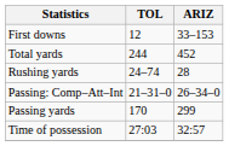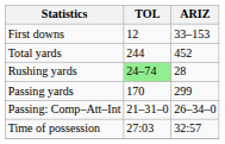Rushing yards | TOL: no background -> lightgreen background
rows swapped: Passing yards <-> Passing: Comp–Att–Int
